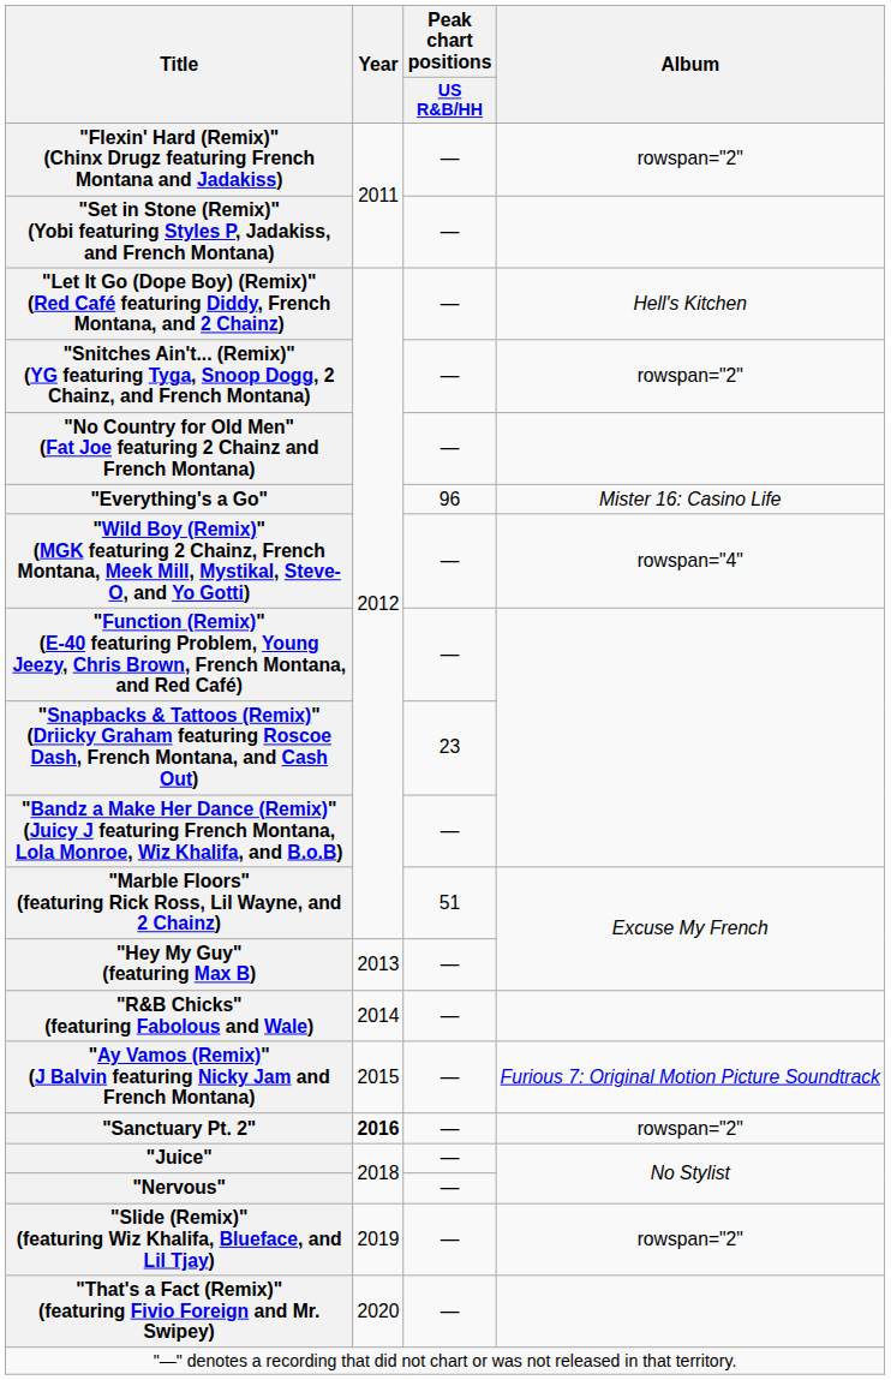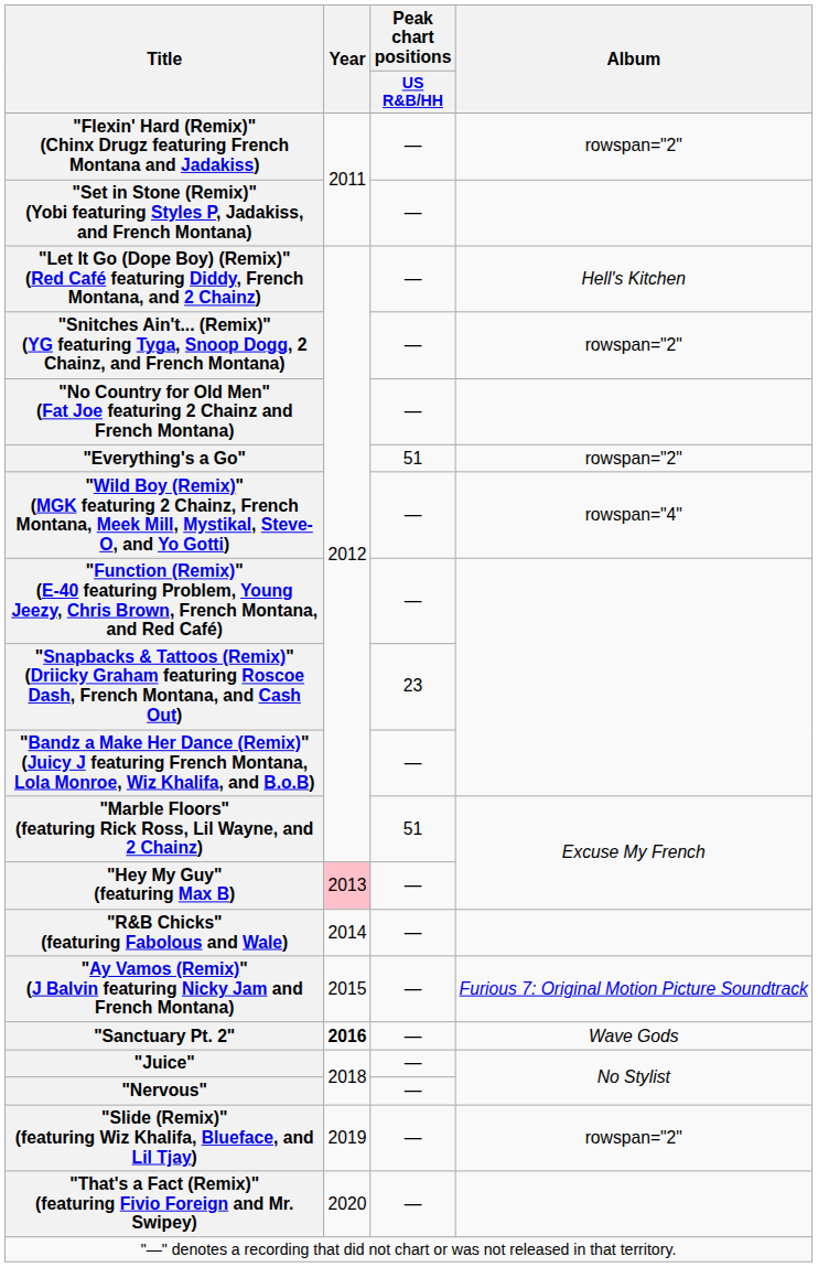"Everything's a Go" | Peak chart positions / US R&B/HH: 96 -> 51
"Everything's a Go" | Album: Mister 16: Casino Life -> rowspan="2"
"Hey My Guy" (featuring Max B) | Year: no background -> pink background
"Sanctuary Pt. 2" | Album: rowspan="2" -> Wave Gods
